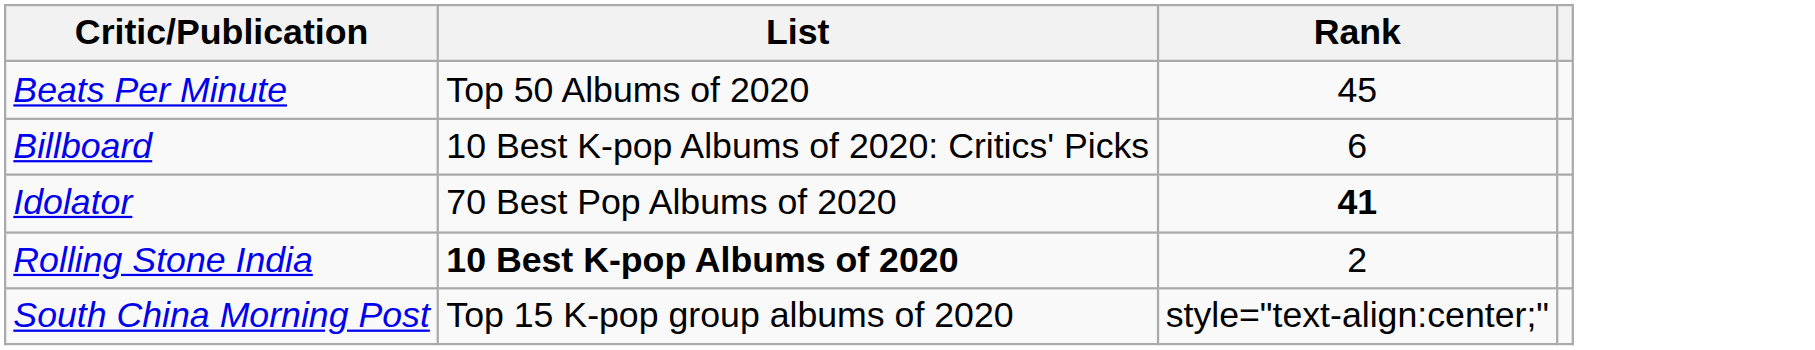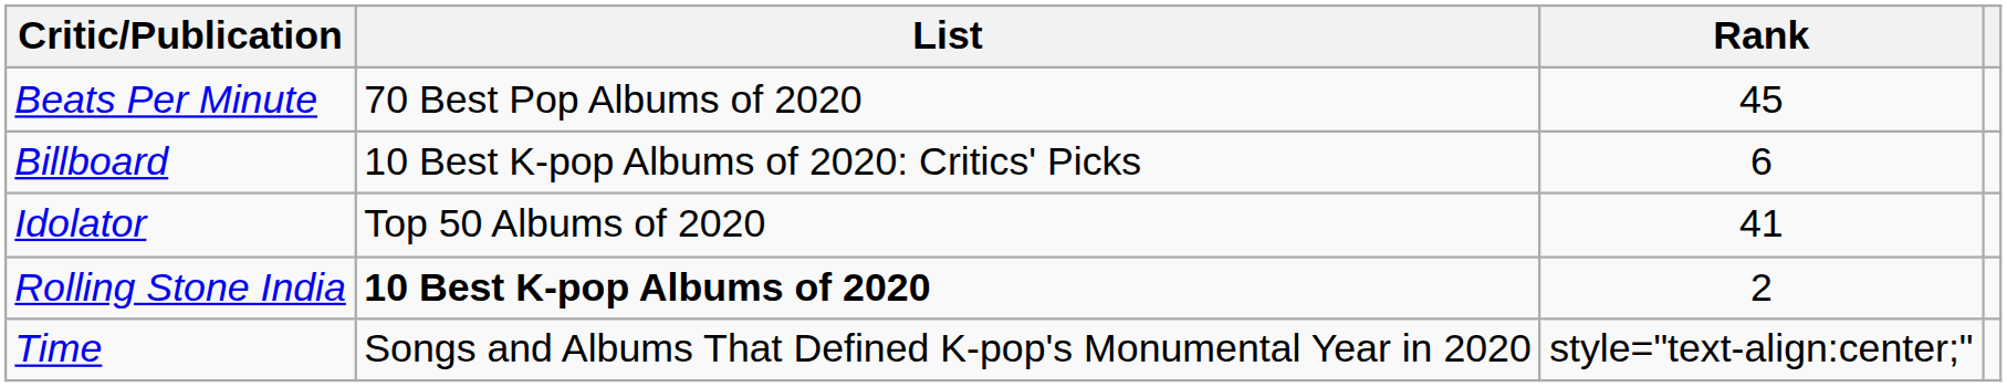Beats Per Minute | List: Top 50 Albums of 2020 -> 70 Best Pop Albums of 2020
Idolator | List: 70 Best Pop Albums of 2020 -> Top 50 Albums of 2020
Idolator | Rank: bold -> normal
- row: South China Morning Post | Top 15 K-pop group albums of 2020 | style="text-align:center;"
+ row: Time | Songs and Albums That Defined K-pop's Monumental Year in 2020 | style="text-align:center;"
